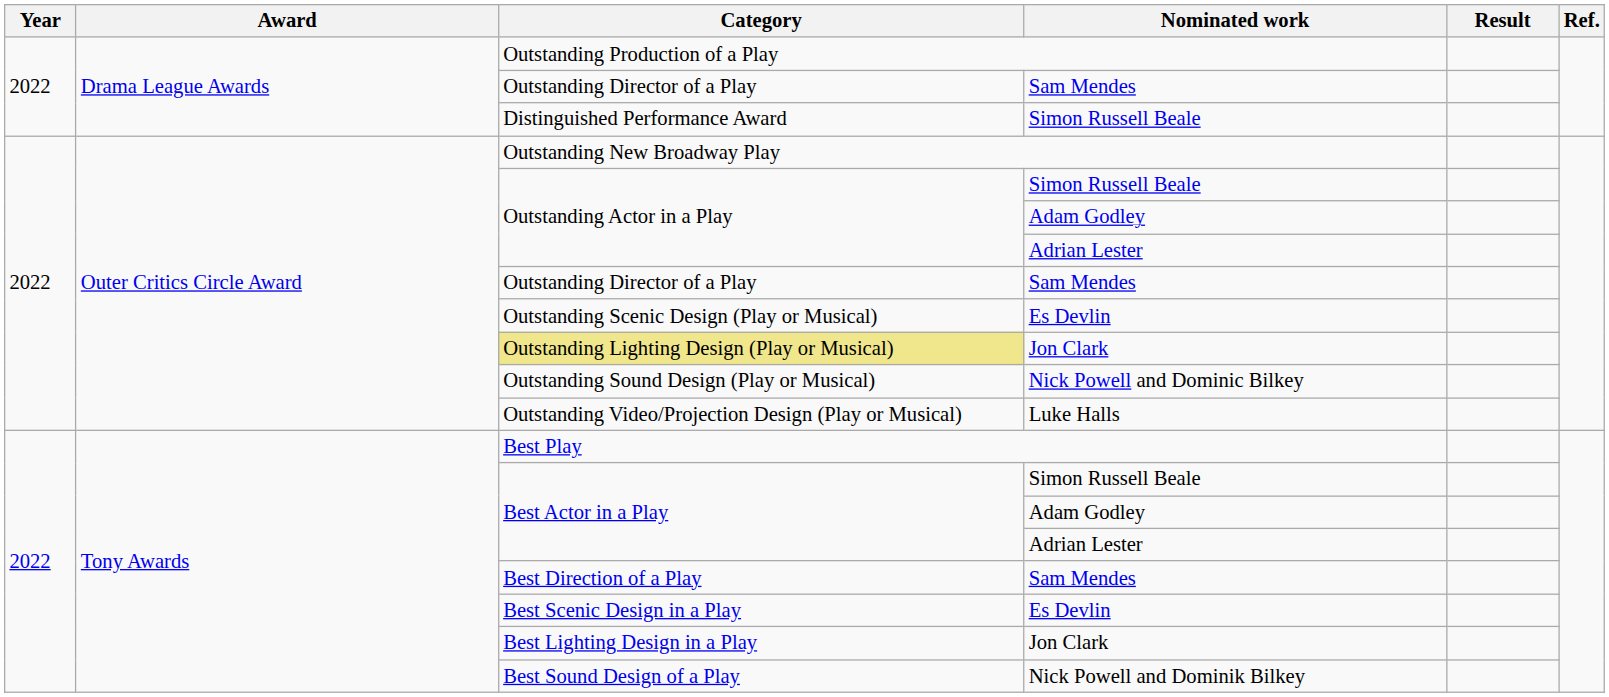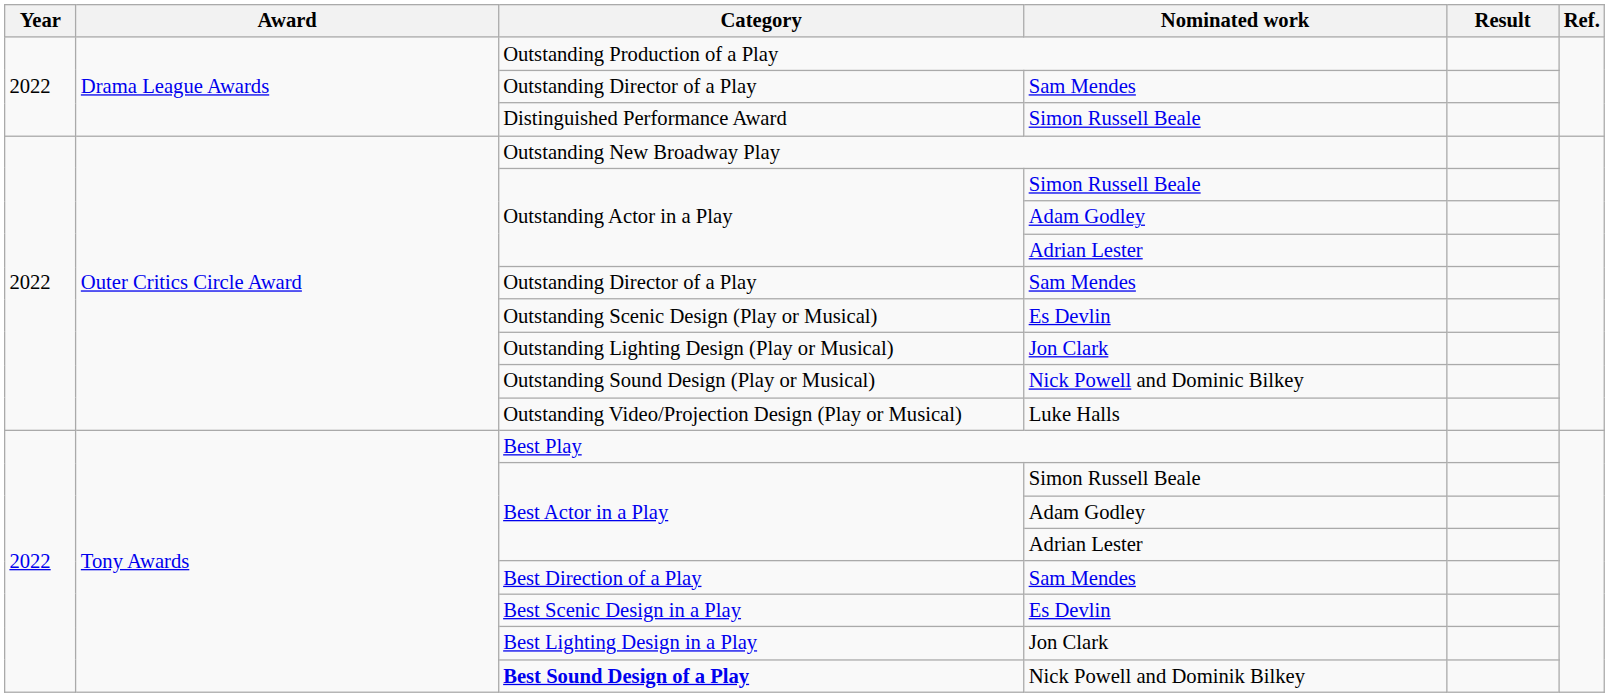Outstanding Lighting Design (Play or Musical) | Category: khaki background -> no background
Best Sound Design of a Play | Category: normal -> bold
